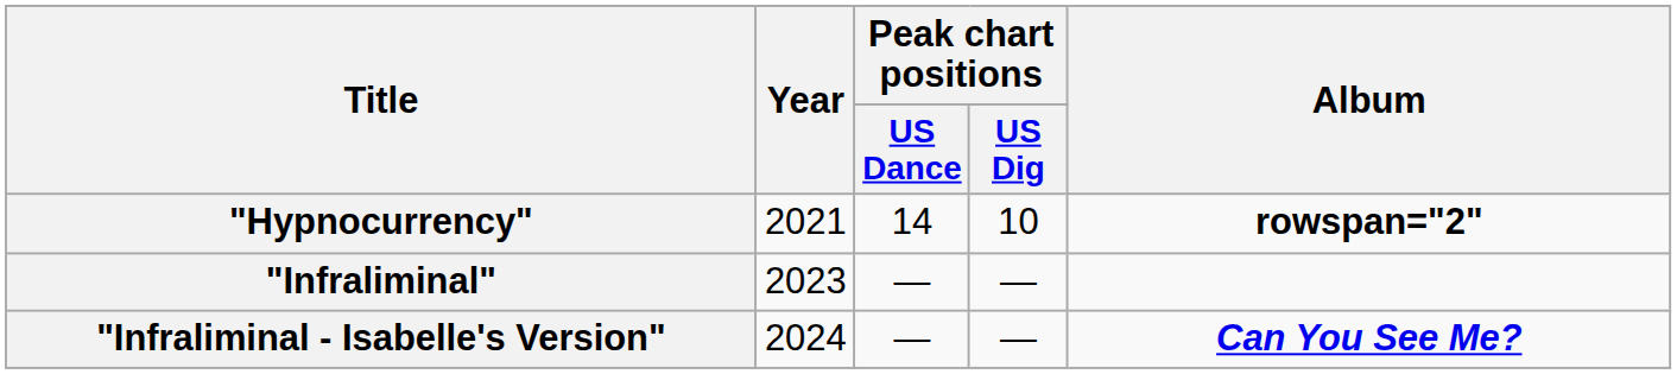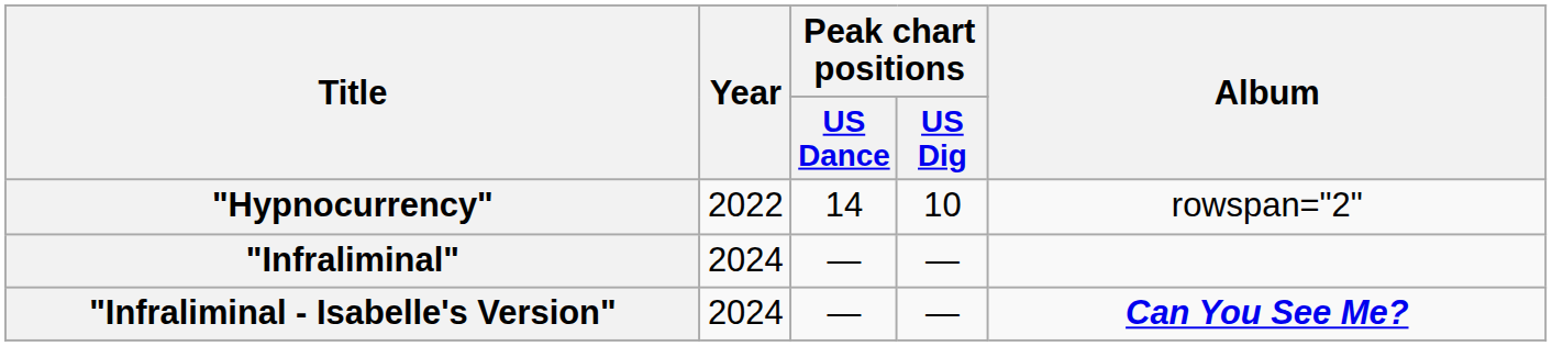"Hypnocurrency" | Year: 2021 -> 2022
"Hypnocurrency" | Album: bold -> normal
"Infraliminal" | Year: 2023 -> 2024
